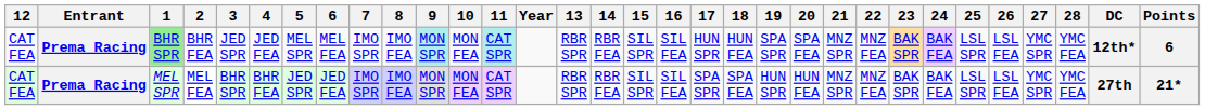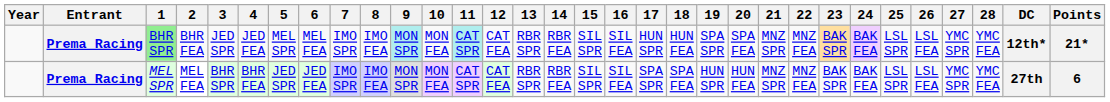columns swapped: Year <-> 12
row 2 | Points: 6 -> 21*
row 3 | Points: 21* -> 6
